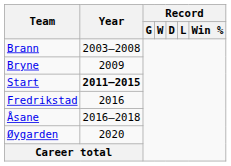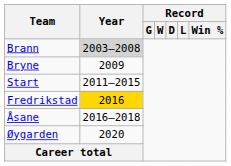Brann | Year: no background -> lightgrey background
Start | Year: bold -> normal
Fredrikstad | Year: no background -> gold background
